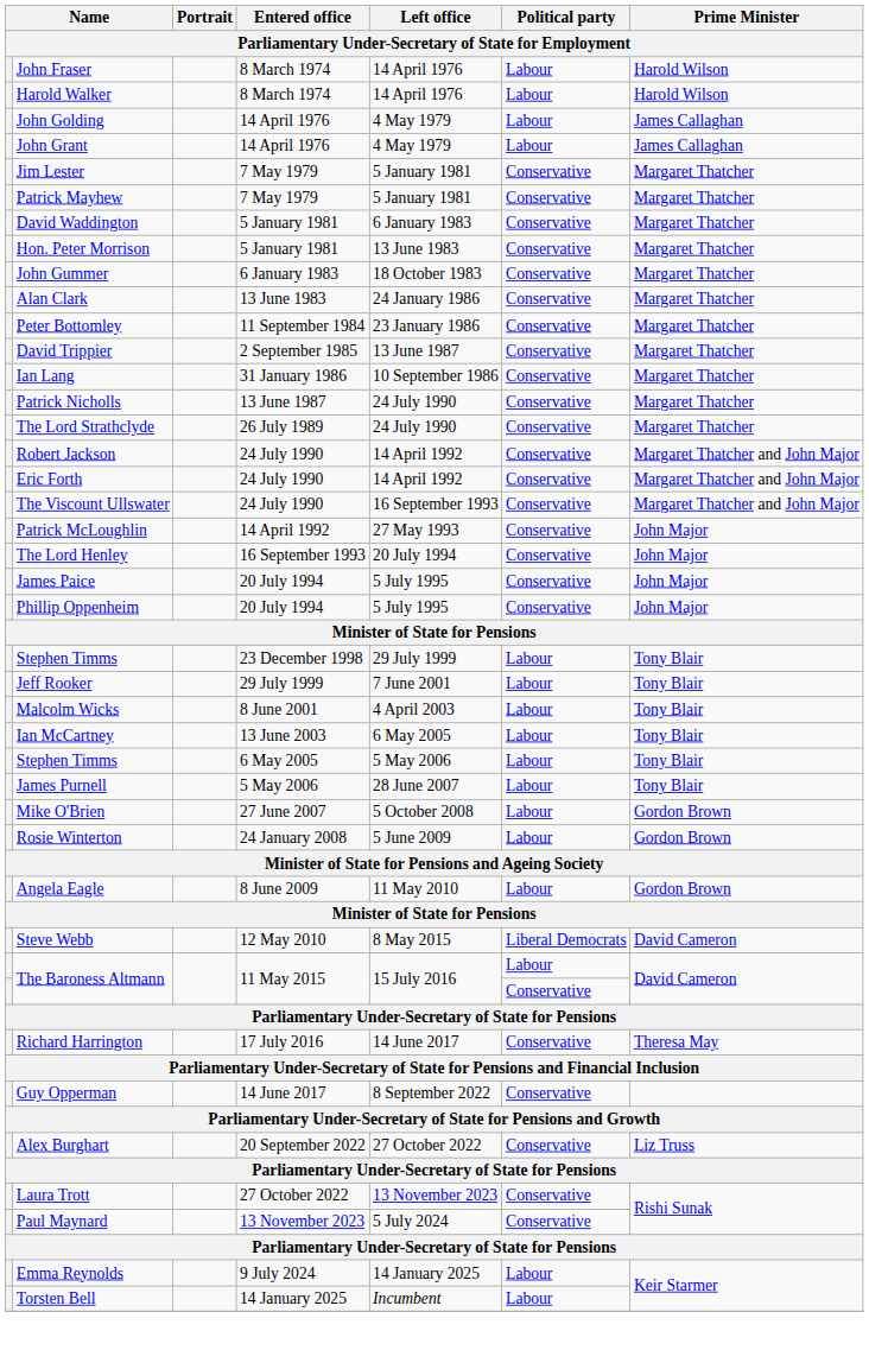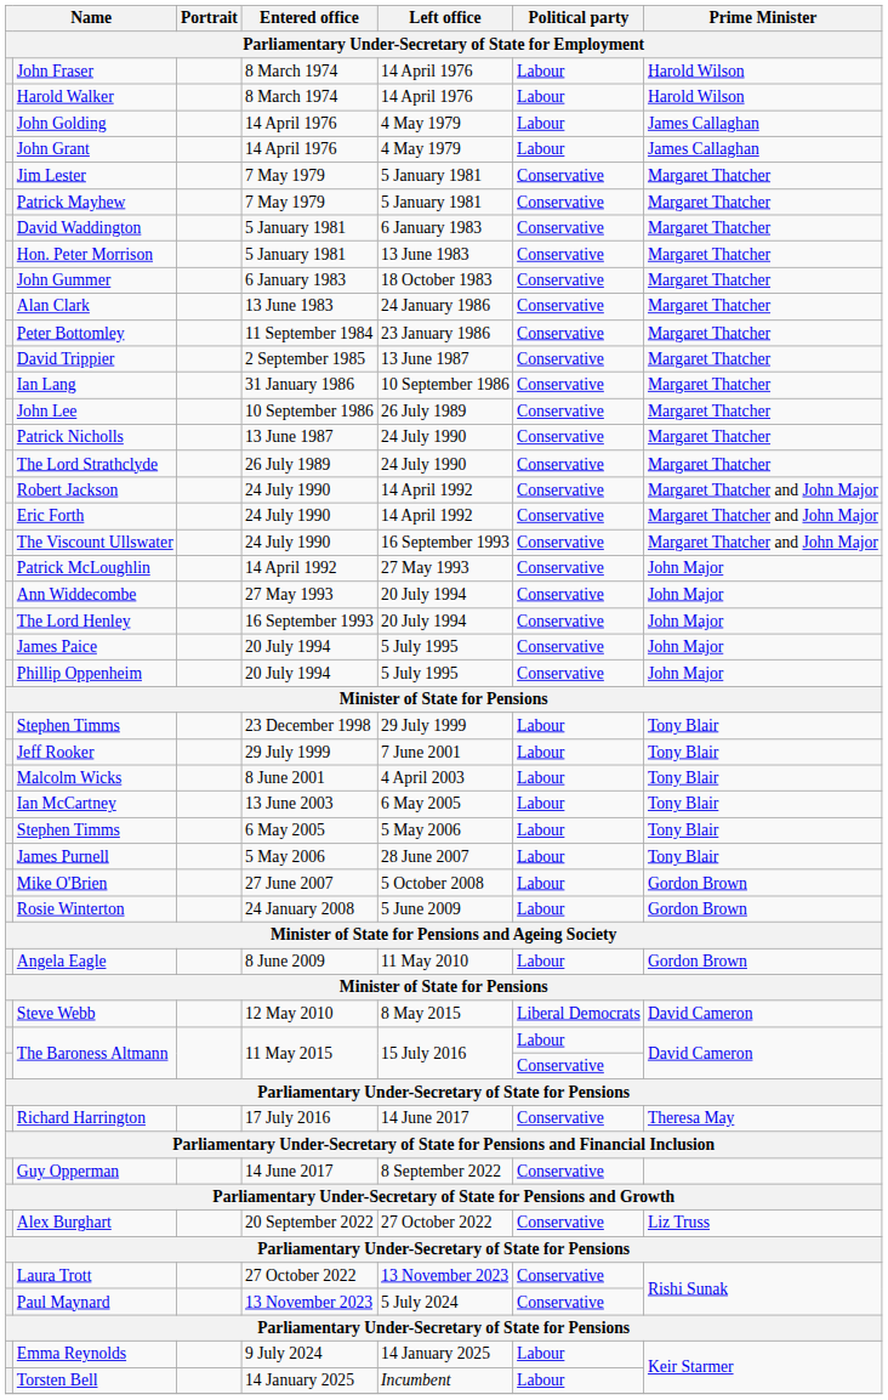+ row: John Lee | 10 September 1986 | 26 July 1989 | Conservative | Margaret Thatcher
+ row: Ann Widdecombe | 27 May 1993 | 20 July 1994 | Conservative | John Major
